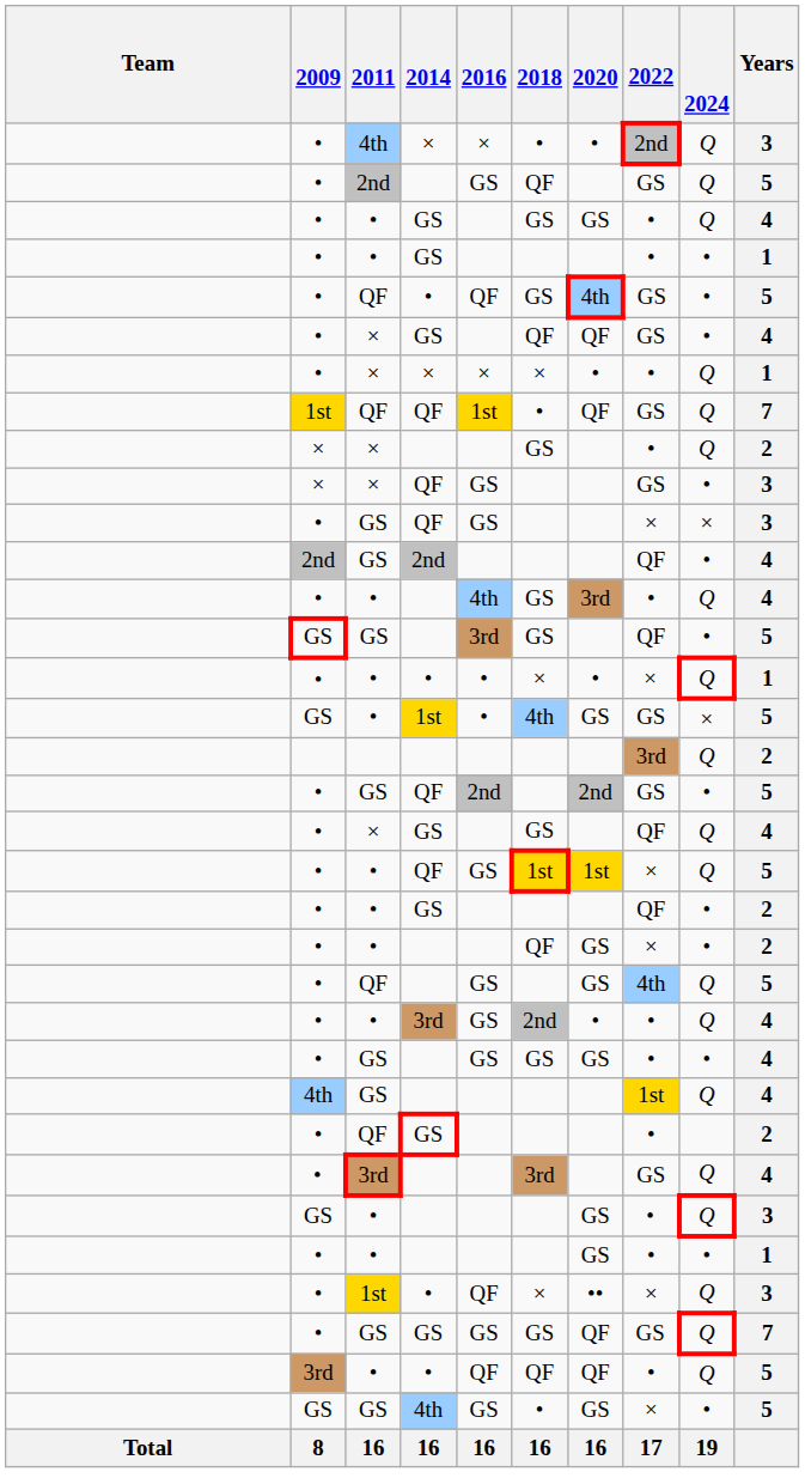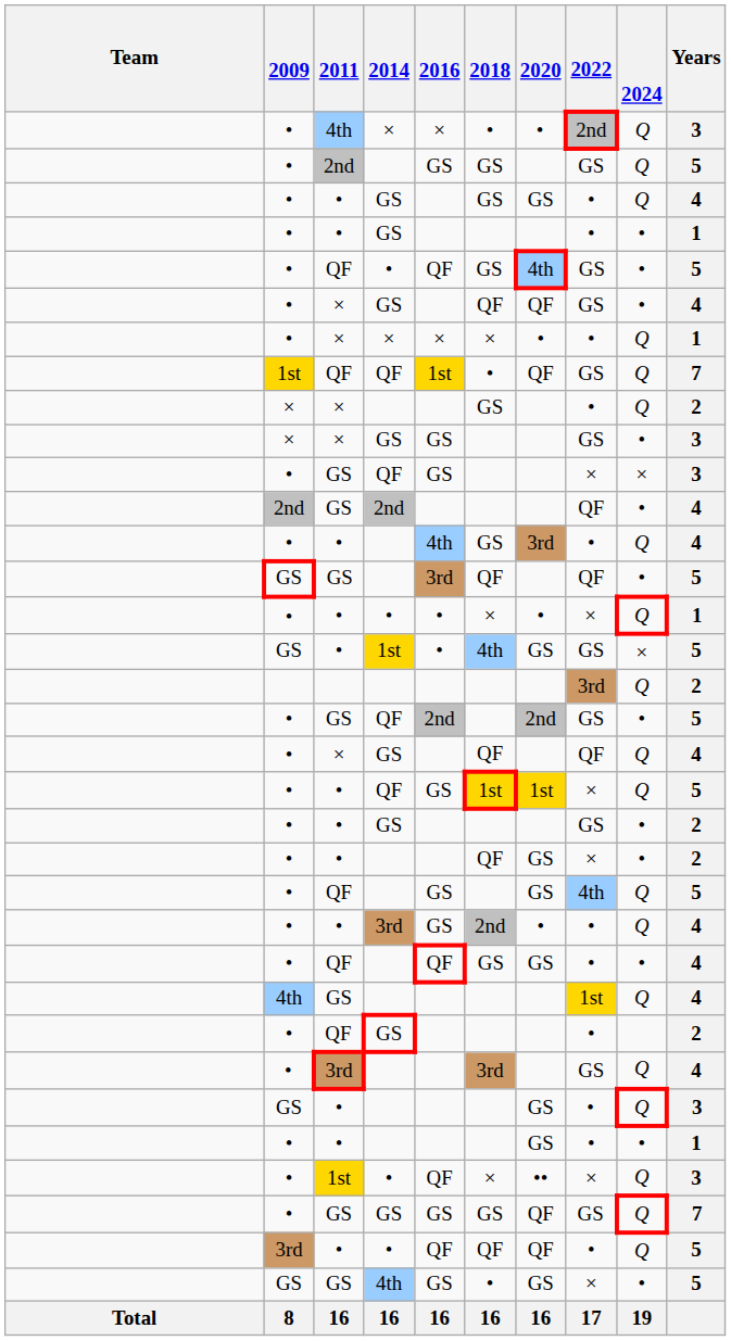row 3 | 2018: QF -> GS
row 11 | 2014: QF -> GS
row 15 | 2018: GS -> QF
row 20 | 2018: GS -> QF
row 22 | 2022: QF -> GS
row 26 | 2011: GS -> QF
row 26 | 2016: GS -> QF
